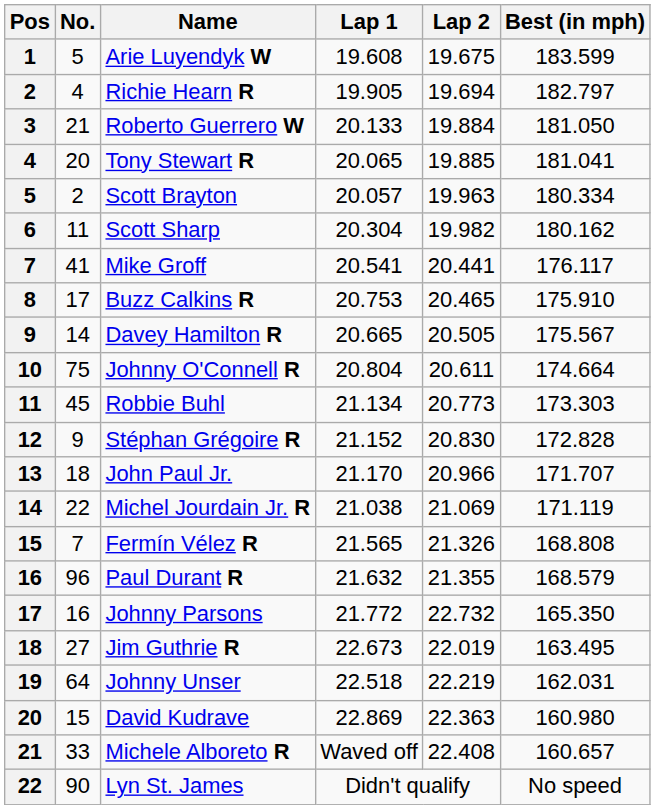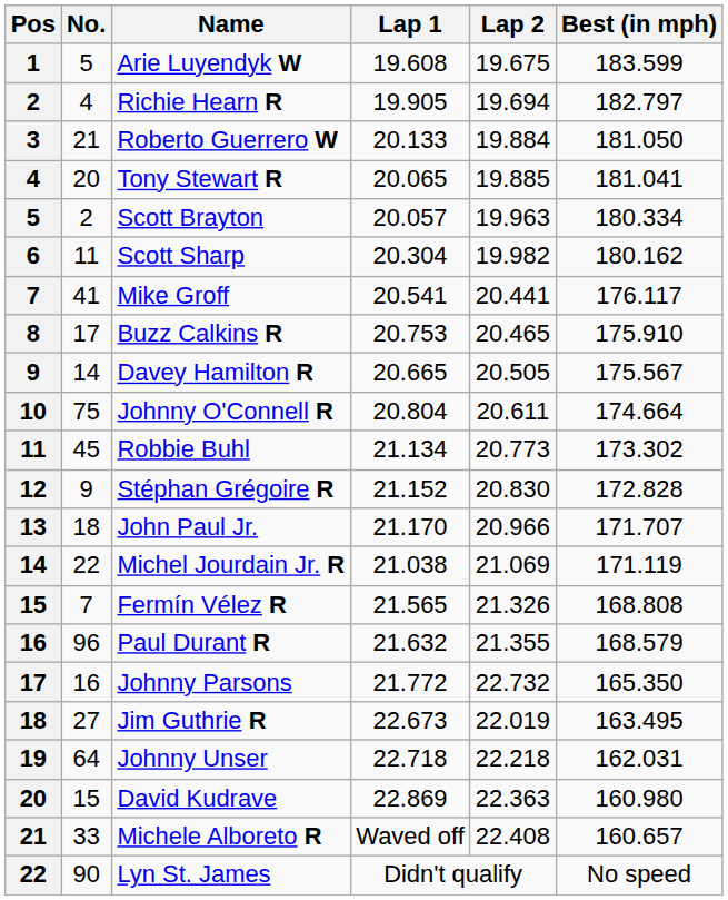Robbie Buhl | Best (in mph): 173.303 -> 173.302
Johnny Unser | Lap 1: 22.518 -> 22.718
Johnny Unser | Lap 2: 22.219 -> 22.218
